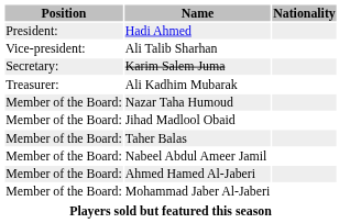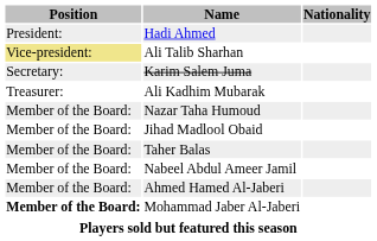Ali Talib Sharhan | Position: no background -> khaki background
Mohammad Jaber Al-Jaberi | Position: normal -> bold
